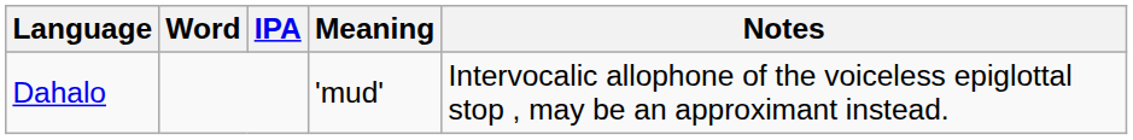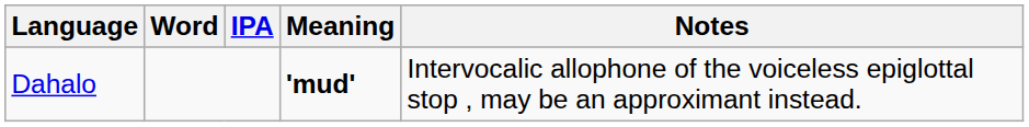Dahalo | Meaning: normal -> bold
